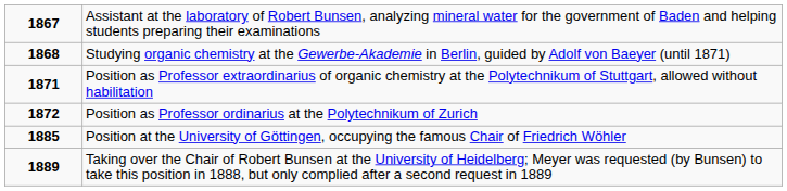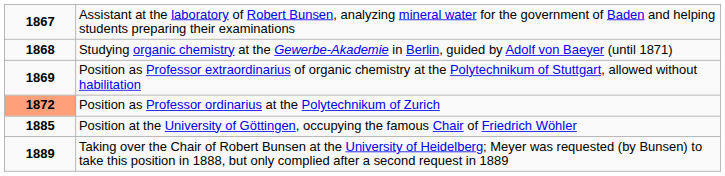row 3 | column 1: 1871 -> 1869
row 4 | column 1: no background -> lightsalmon background
